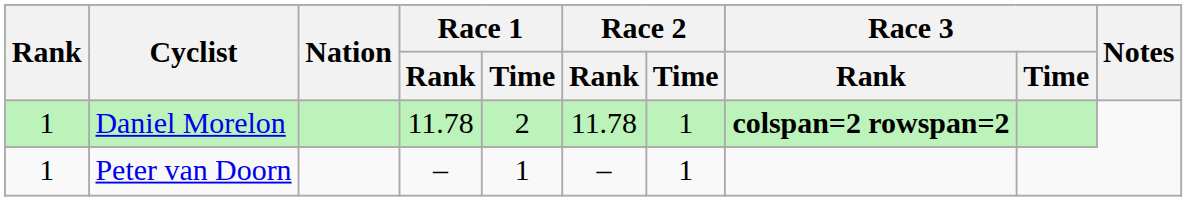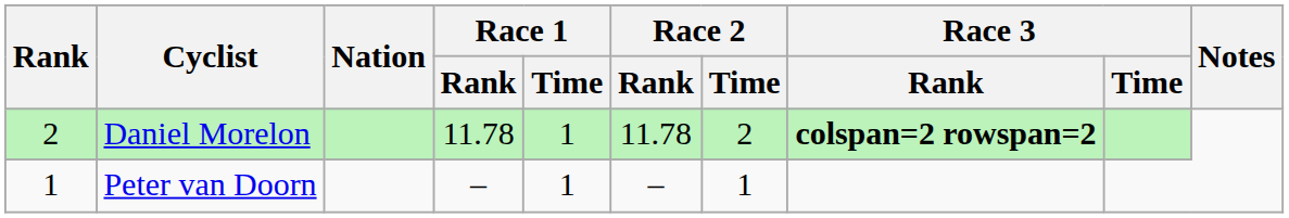Daniel Morelon | Rank: 1 -> 2
Daniel Morelon | Race 1 / Time: 2 -> 1
Daniel Morelon | Race 2 / Time: 1 -> 2
